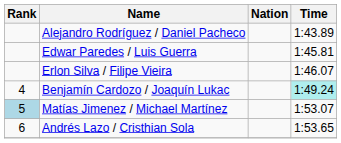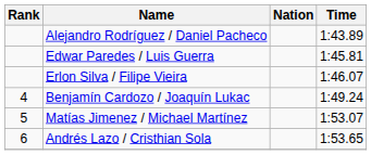Benjamín Cardozo / Joaquín Lukac | Time: paleturquoise background -> no background
Matías Jimenez / Michael Martínez | Rank: lightblue background -> no background
